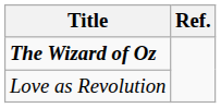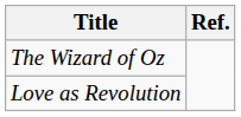The Wizard of Oz | Title: bold -> normal
